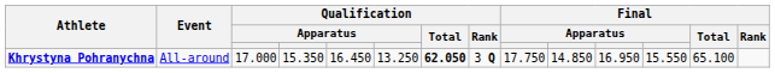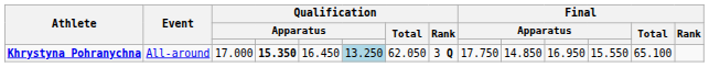row 4 | column 4: normal -> bold
row 4 | column 6: no background -> lightblue background
row 4 | Qualification / Total: bold -> normal
